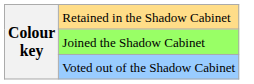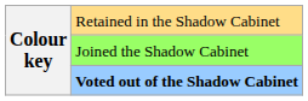Voted out of the Shadow Cabinet | column 2: normal -> bold
